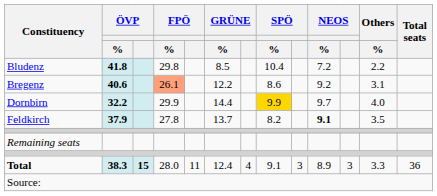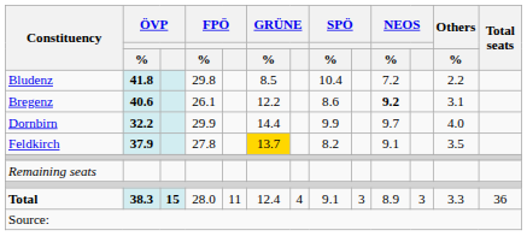Bregenz | FPÖ / %: lightsalmon background -> no background
Bregenz | NEOS / %: normal -> bold
Dornbirn | SPÖ / %: gold background -> no background
Feldkirch | GRÜNE / %: no background -> gold background
Feldkirch | NEOS / %: bold -> normal
